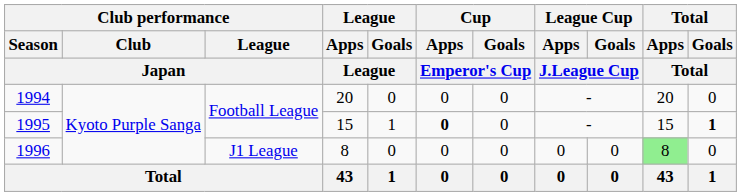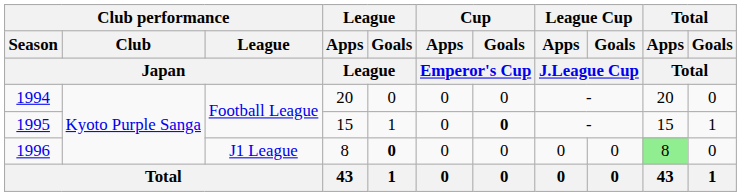1995 | Cup / Apps / Emperor's Cup: bold -> normal
1995 | Cup / Goals / Emperor's Cup: normal -> bold
1995 | Total / Goals / Total: bold -> normal
1996 | League / Goals / League: normal -> bold
